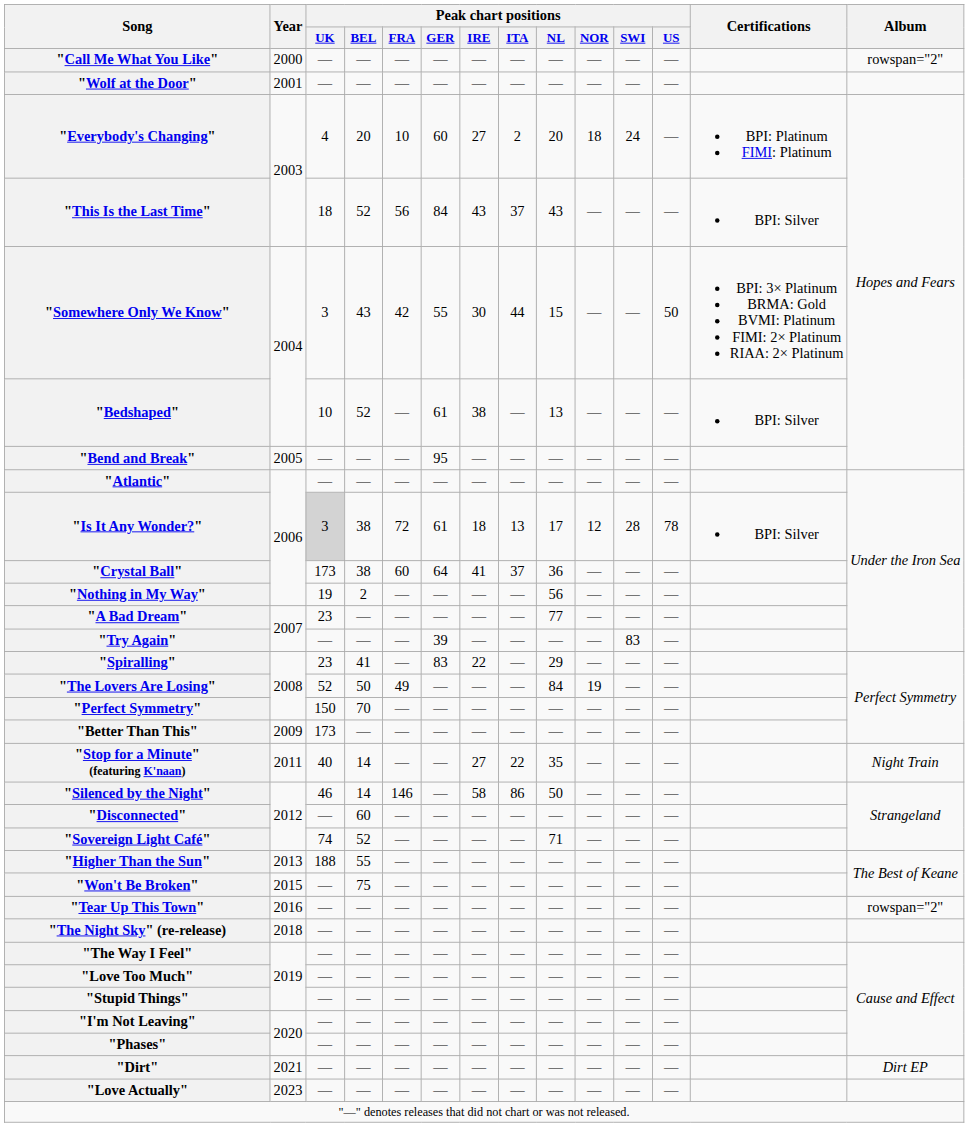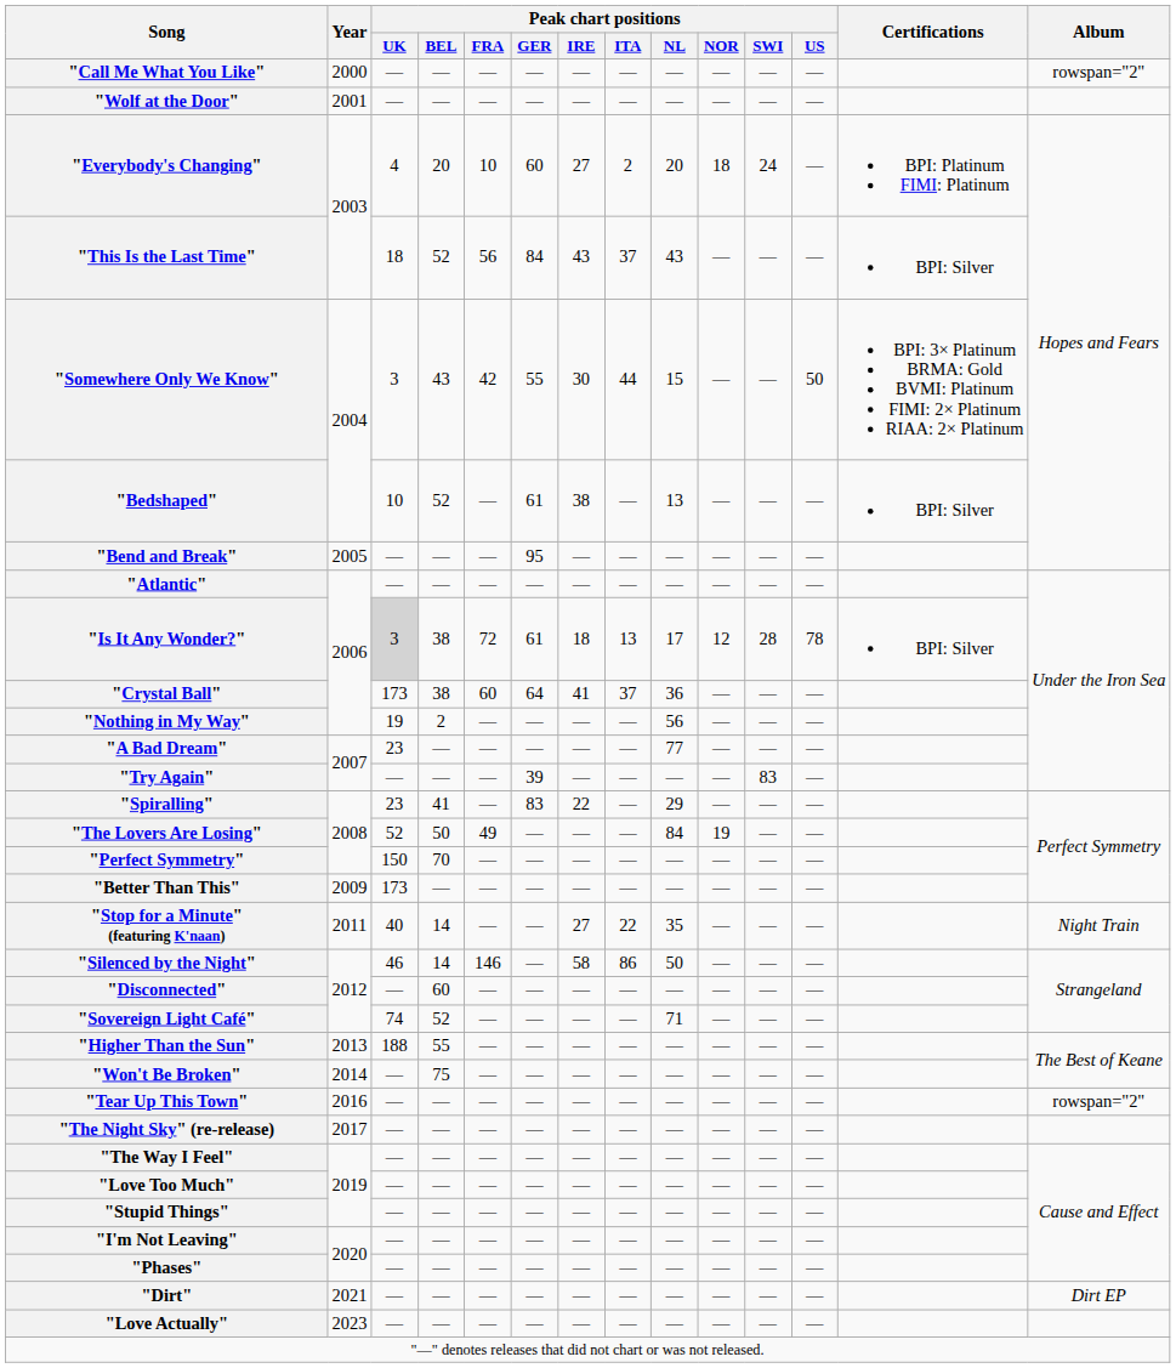"Won't Be Broken" | Year: 2015 -> 2014
"The Night Sky" (re-release) | Year: 2018 -> 2017
